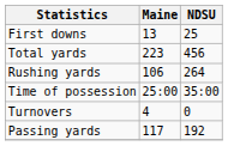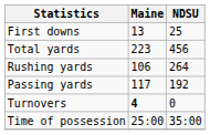rows swapped: Passing yards <-> Time of possession
Turnovers | Maine: normal -> bold
